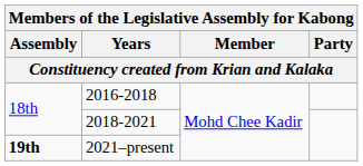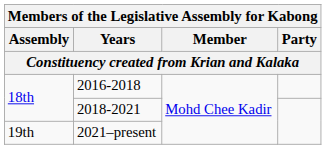2021–present | Assembly: bold -> normal
